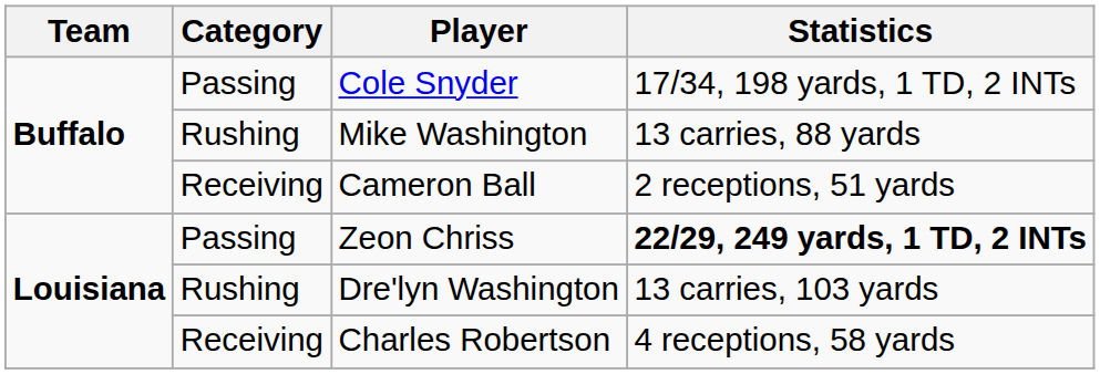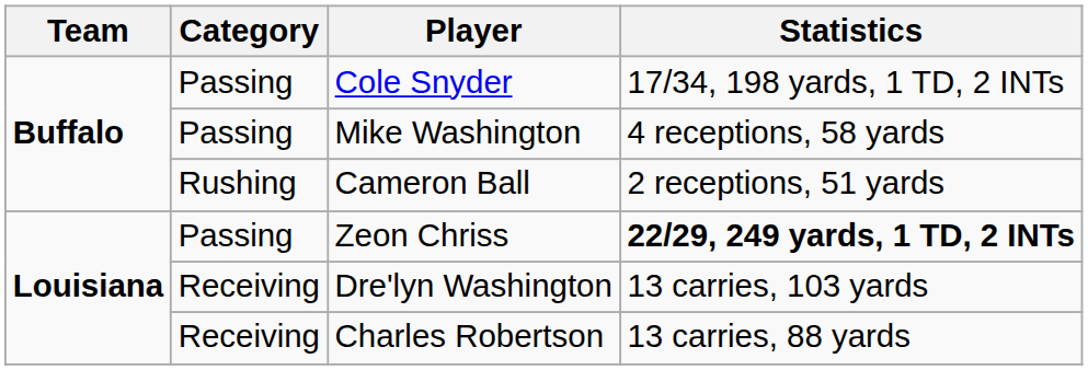Mike Washington | Category: Rushing -> Passing
Mike Washington | Statistics: 13 carries, 88 yards -> 4 receptions, 58 yards
Cameron Ball | Category: Receiving -> Rushing
Dre'lyn Washington | Category: Rushing -> Receiving
Charles Robertson | Statistics: 4 receptions, 58 yards -> 13 carries, 88 yards
